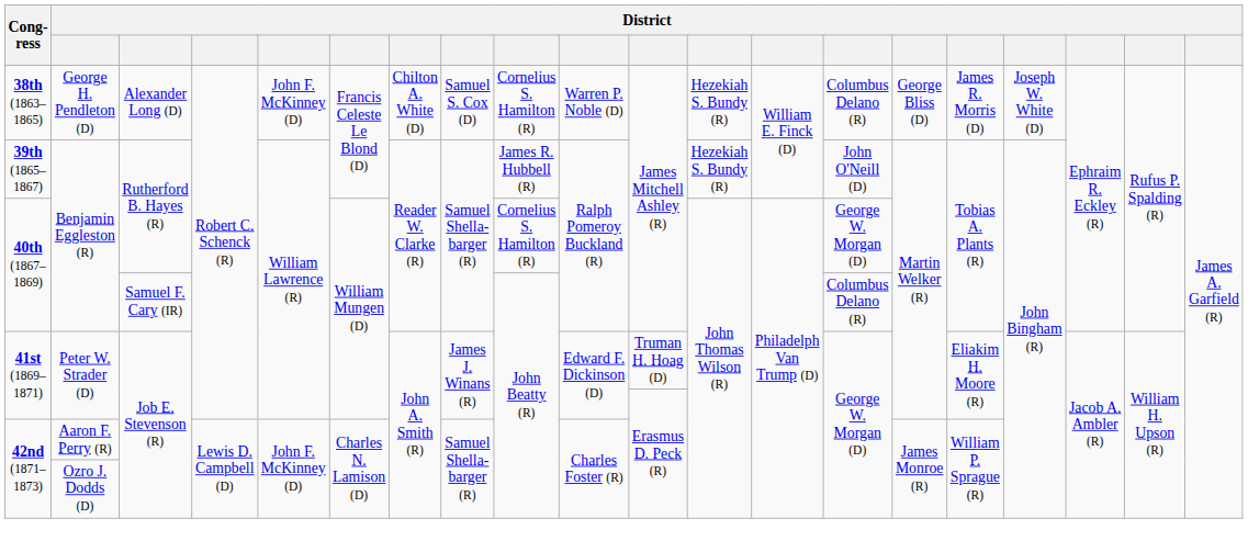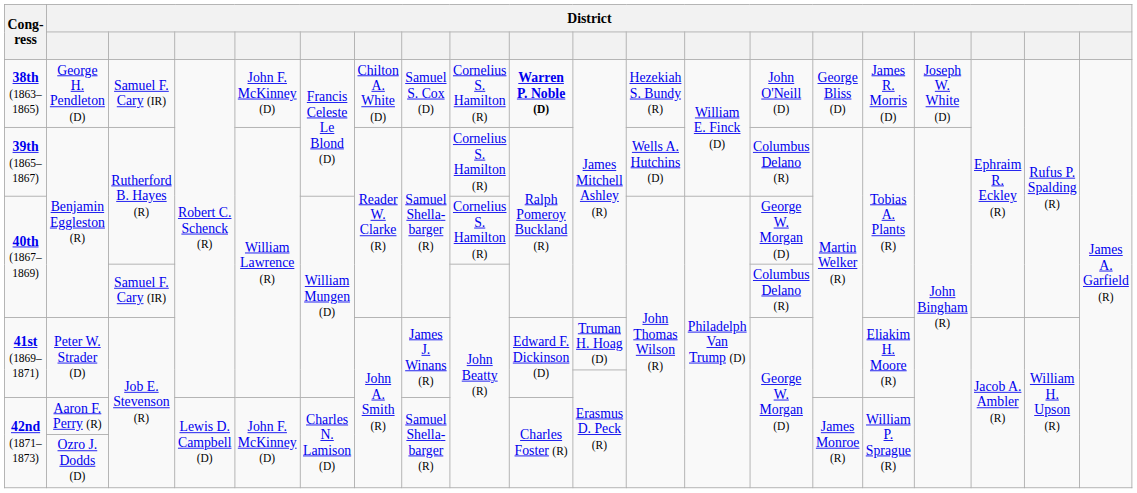38th (1863–1865) | column 3: Alexander Long (D) -> Samuel F. Cary (IR)
38th (1863–1865) | column 10: normal -> bold
38th (1863–1865) | column 14: Columbus Delano (R) -> John O'Neill (D)
39th (1865–1867) | column 9: James R. Hubbell (R) -> Cornelius S. Hamilton (R)
39th (1865–1867) | column 12: Hezekiah S. Bundy (R) -> Wells A. Hutchins (D)
39th (1865–1867) | column 14: John O'Neill (D) -> Columbus Delano (R)
